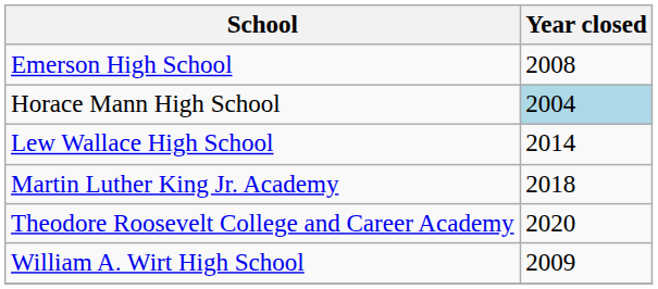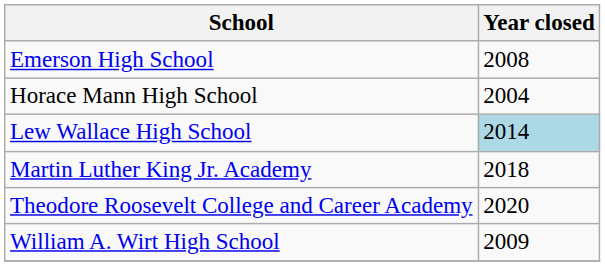Horace Mann High School | Year closed: lightblue background -> no background
Lew Wallace High School | Year closed: no background -> lightblue background
